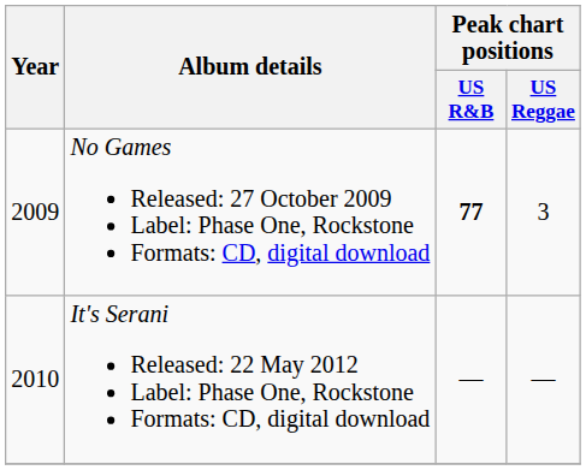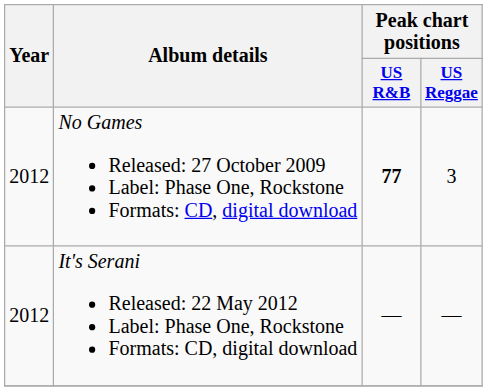row 3 | Year: 2009 -> 2012
row 4 | Year: 2010 -> 2012
